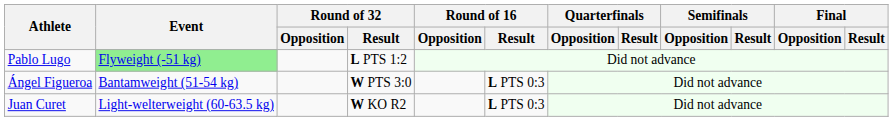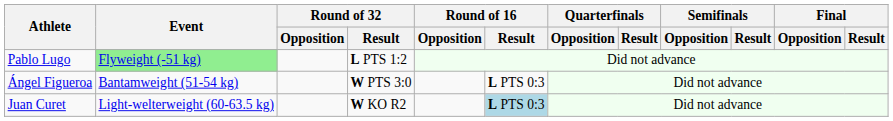Juan Curet | Round of 16 / Result: no background -> lightblue background
